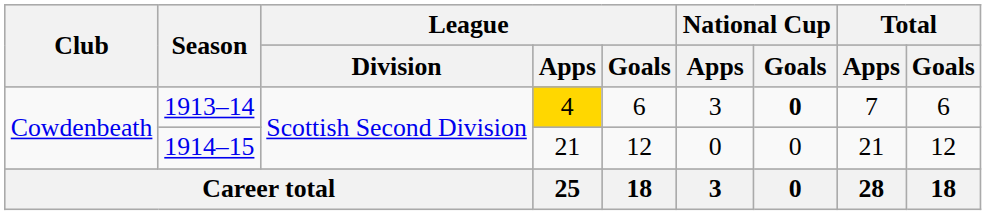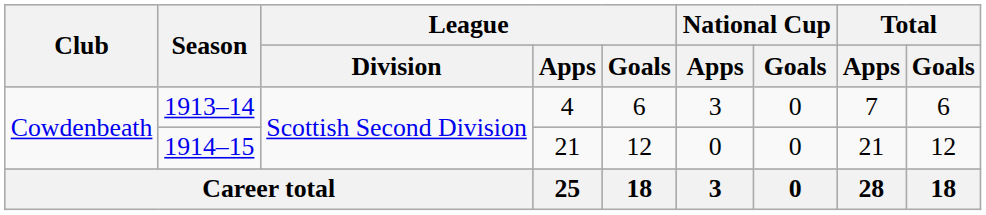1913–14 | League / Apps: gold background -> no background
1913–14 | National Cup / Goals: bold -> normal
